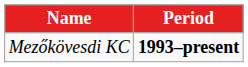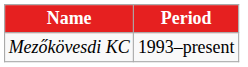Mezőkövesdi KC | Period: bold -> normal
